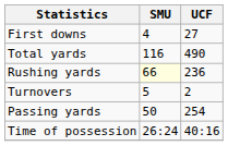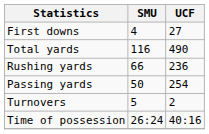Rushing yards | SMU: lightyellow background -> no background
rows swapped: Passing yards <-> Turnovers
